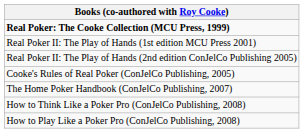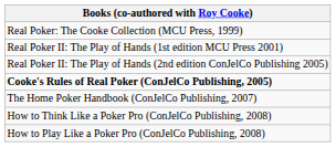row 2 | column 1: bold -> normal
row 5 | column 1: normal -> bold
